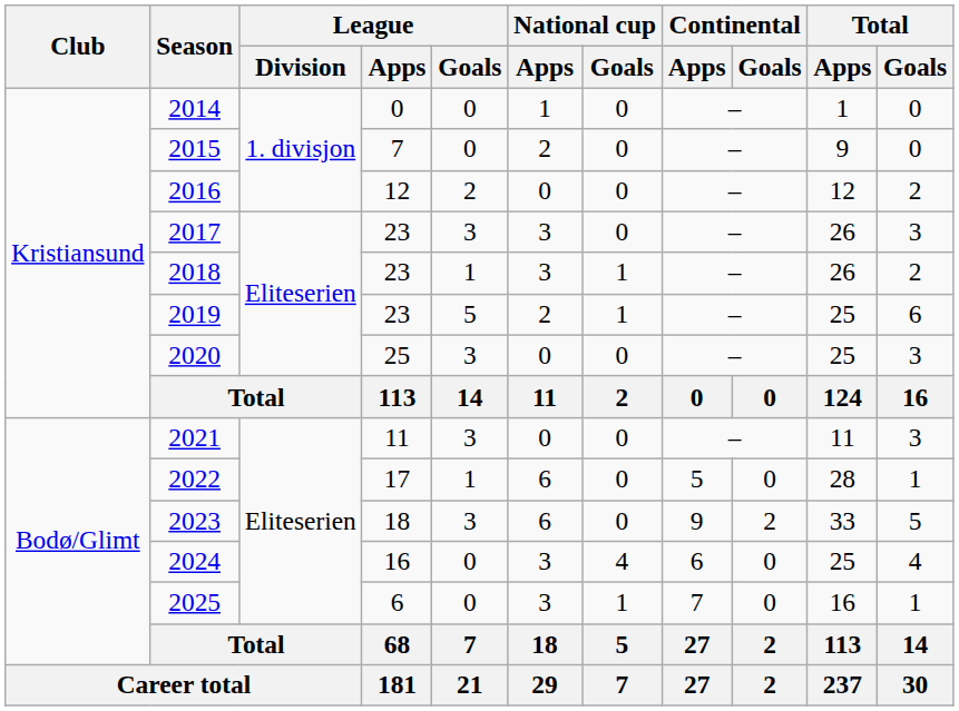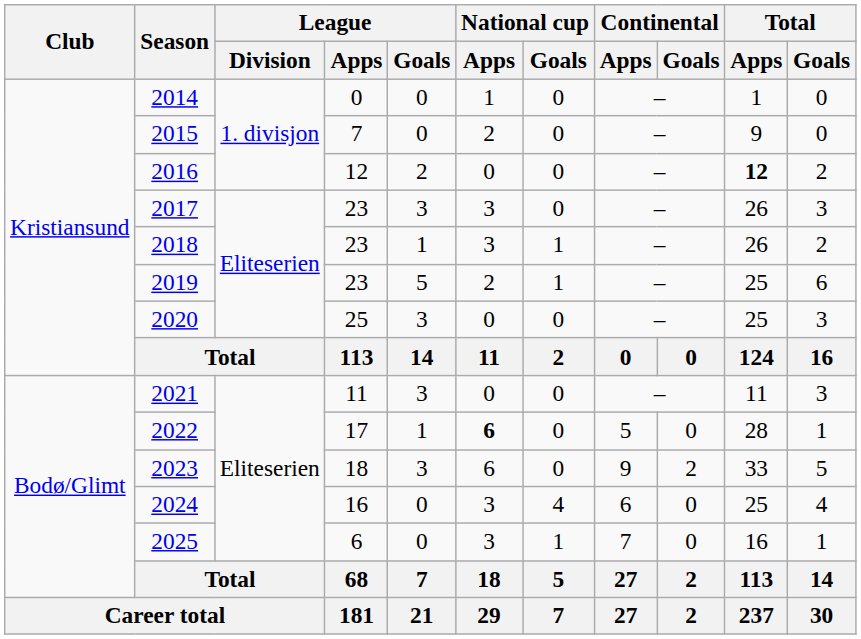2016 | Total / Apps: normal -> bold
2022 | National cup / Apps: normal -> bold
